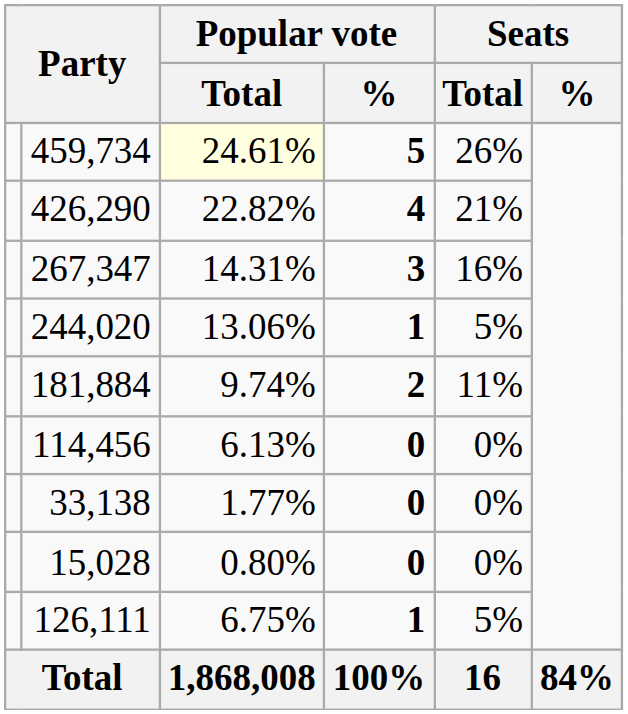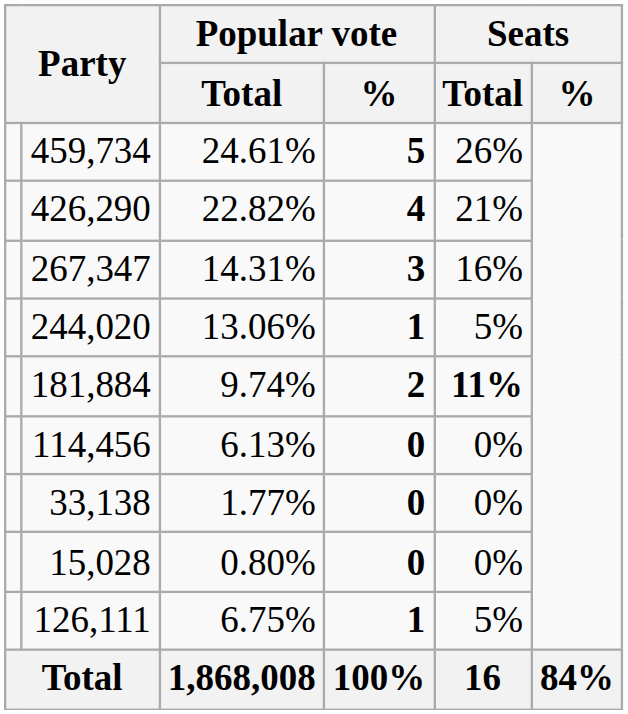459,734 | Popular vote / Total: lightyellow background -> no background
181,884 | Seats / Total: normal -> bold
